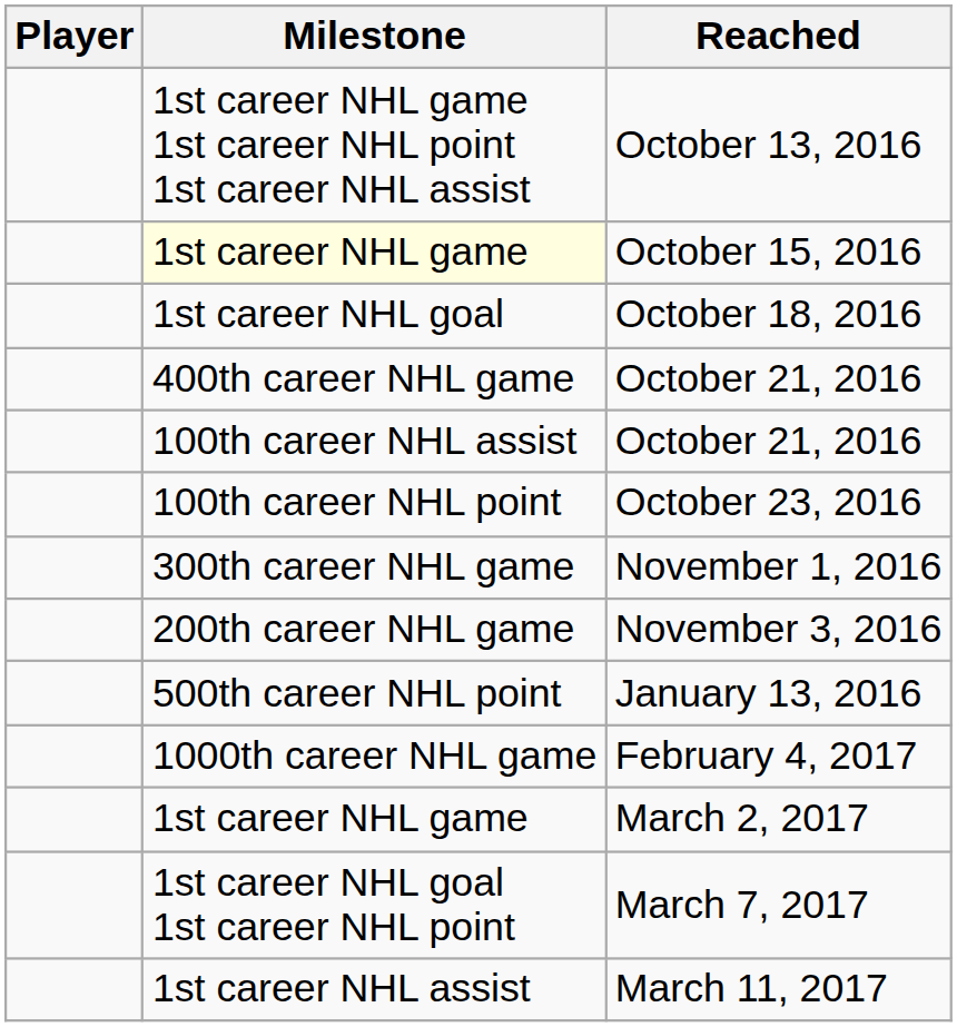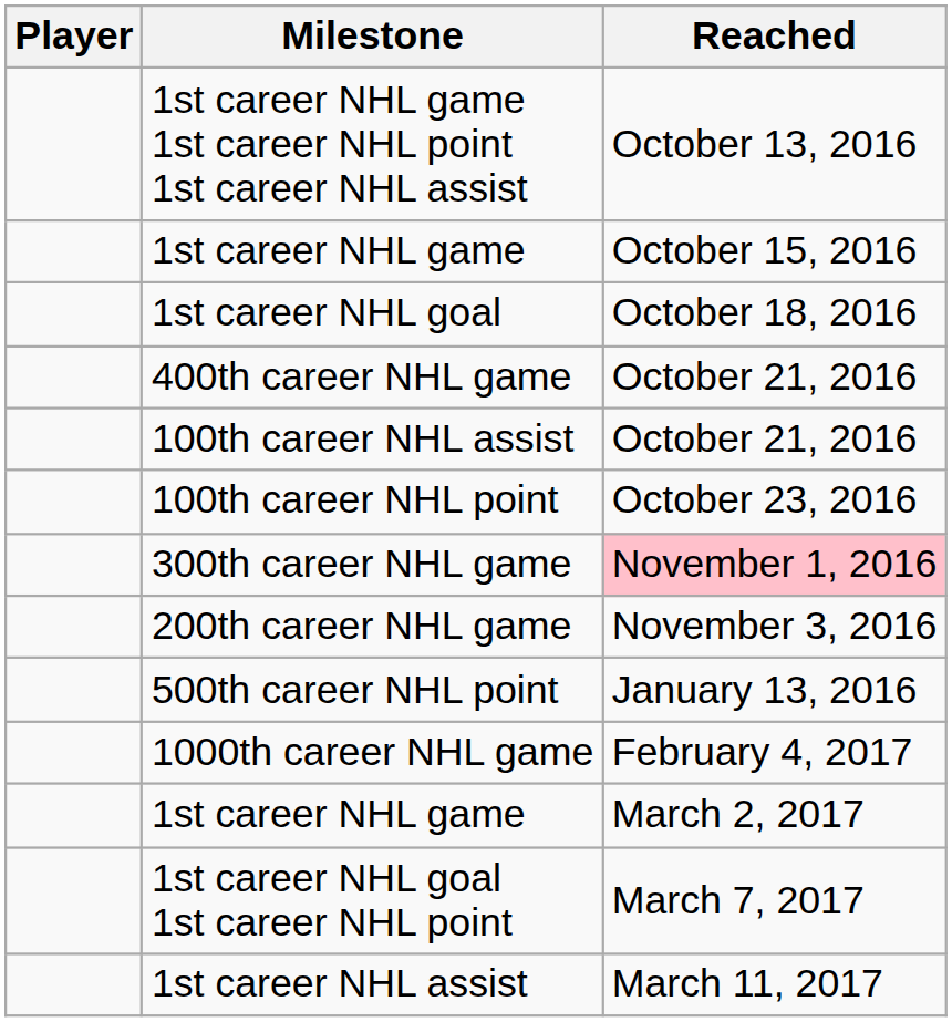row 3 | Milestone: lightyellow background -> no background
row 8 | Reached: no background -> pink background
